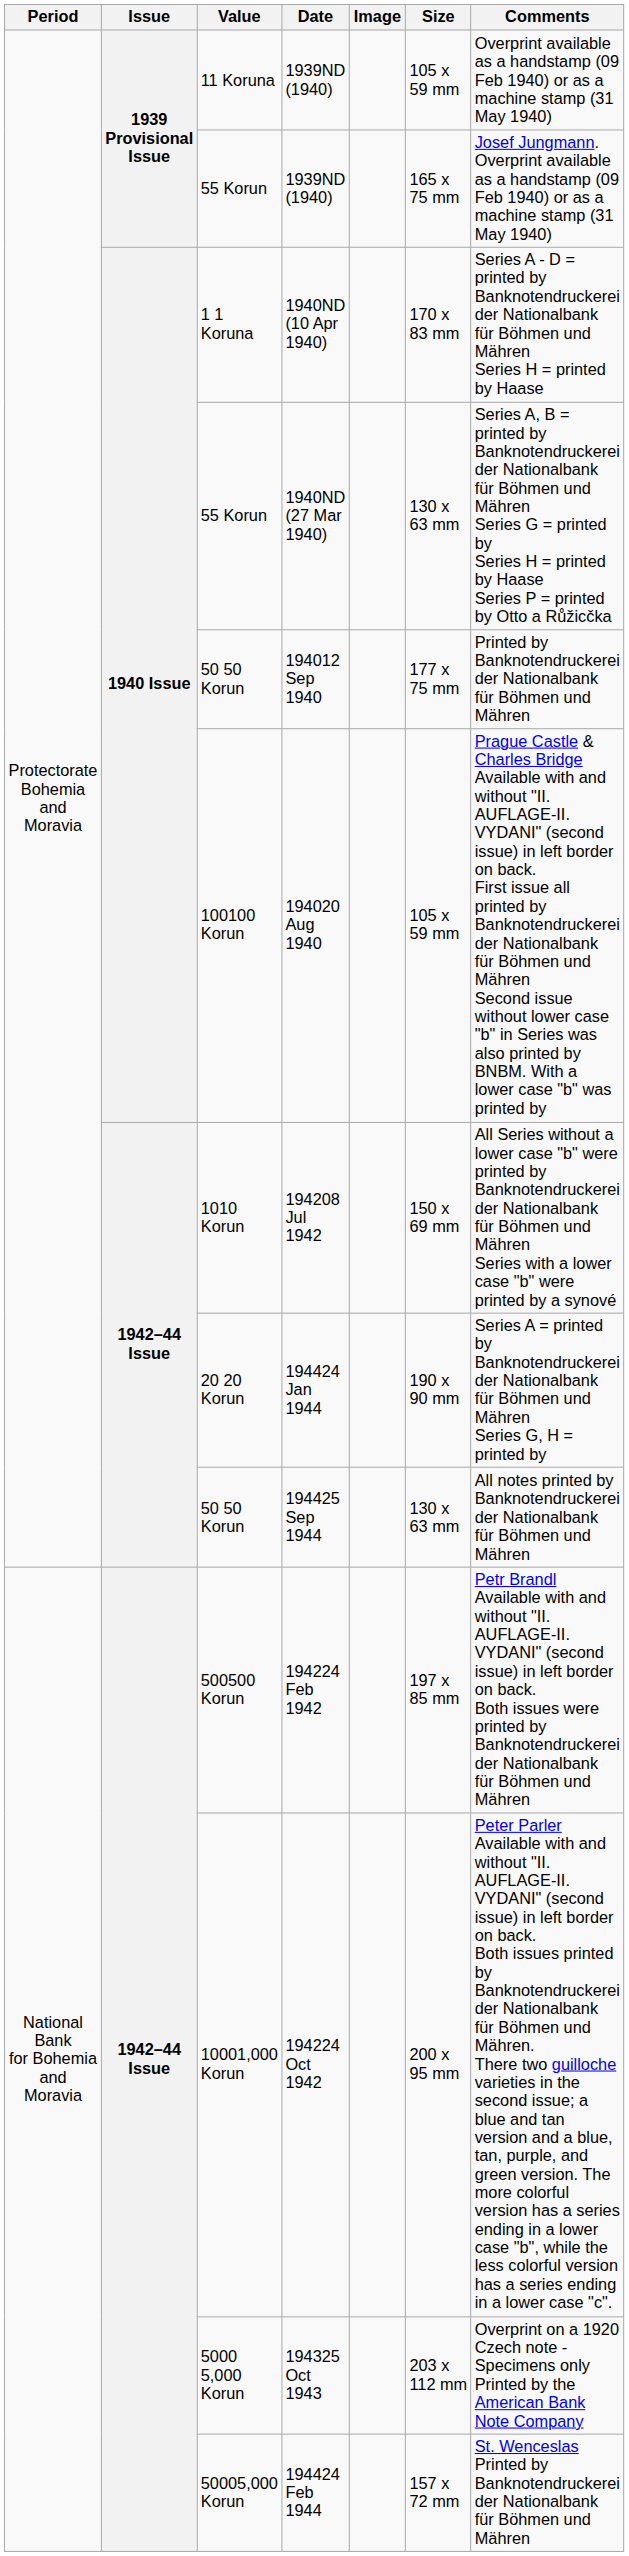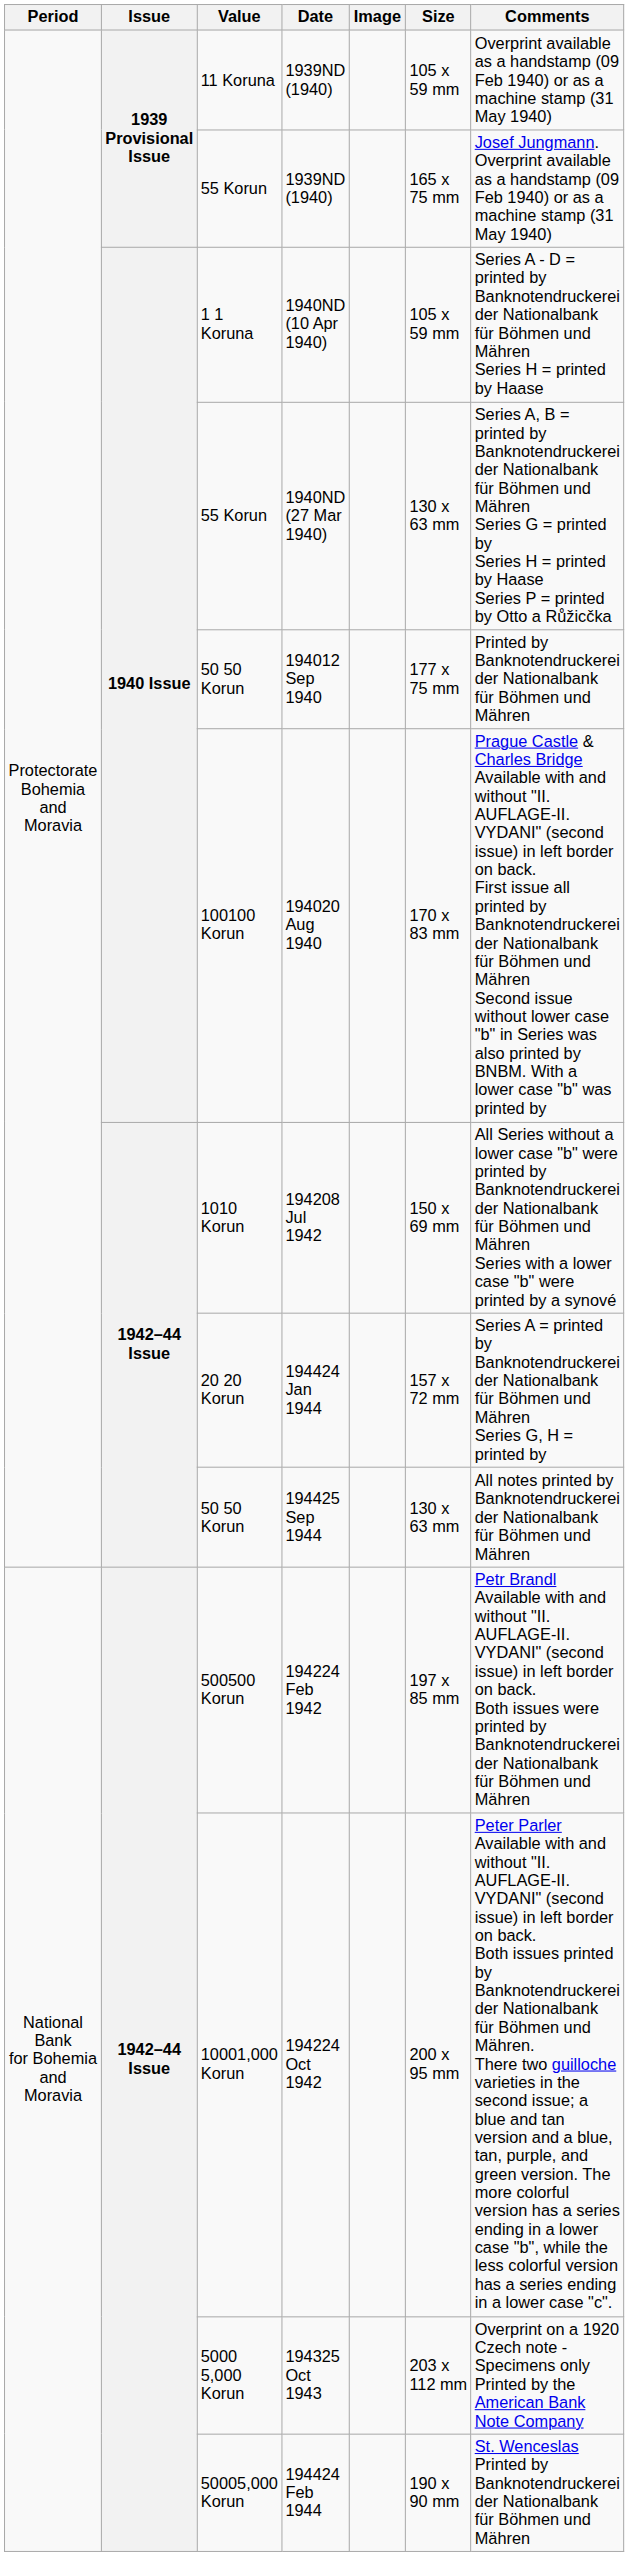1940ND (10 Apr 1940) | Size: 170 x 83 mm -> 105 x 59 mm
194020 Aug 1940 | Size: 105 x 59 mm -> 170 x 83 mm
194424 Jan 1944 | Size: 190 x 90 mm -> 157 x 72 mm
194424 Feb 1944 | Size: 157 x 72 mm -> 190 x 90 mm
